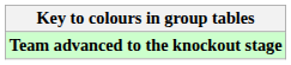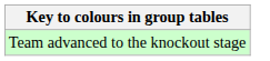row 2 | column 1: bold -> normal
